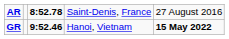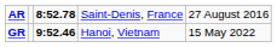GR | column 5: bold -> normal
